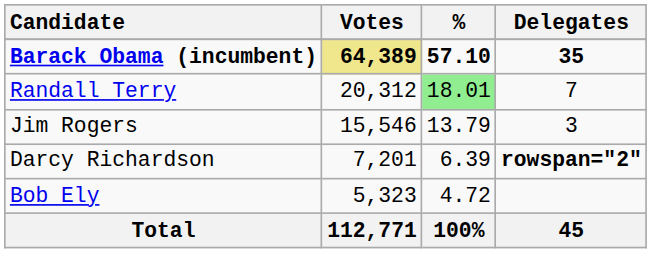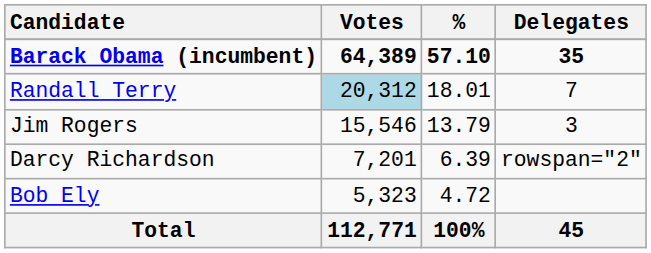Barack Obama (incumbent) | Votes: khaki background -> no background
Randall Terry | Votes: no background -> lightblue background
Randall Terry | %: lightgreen background -> no background
Darcy Richardson | Delegates: bold -> normal
